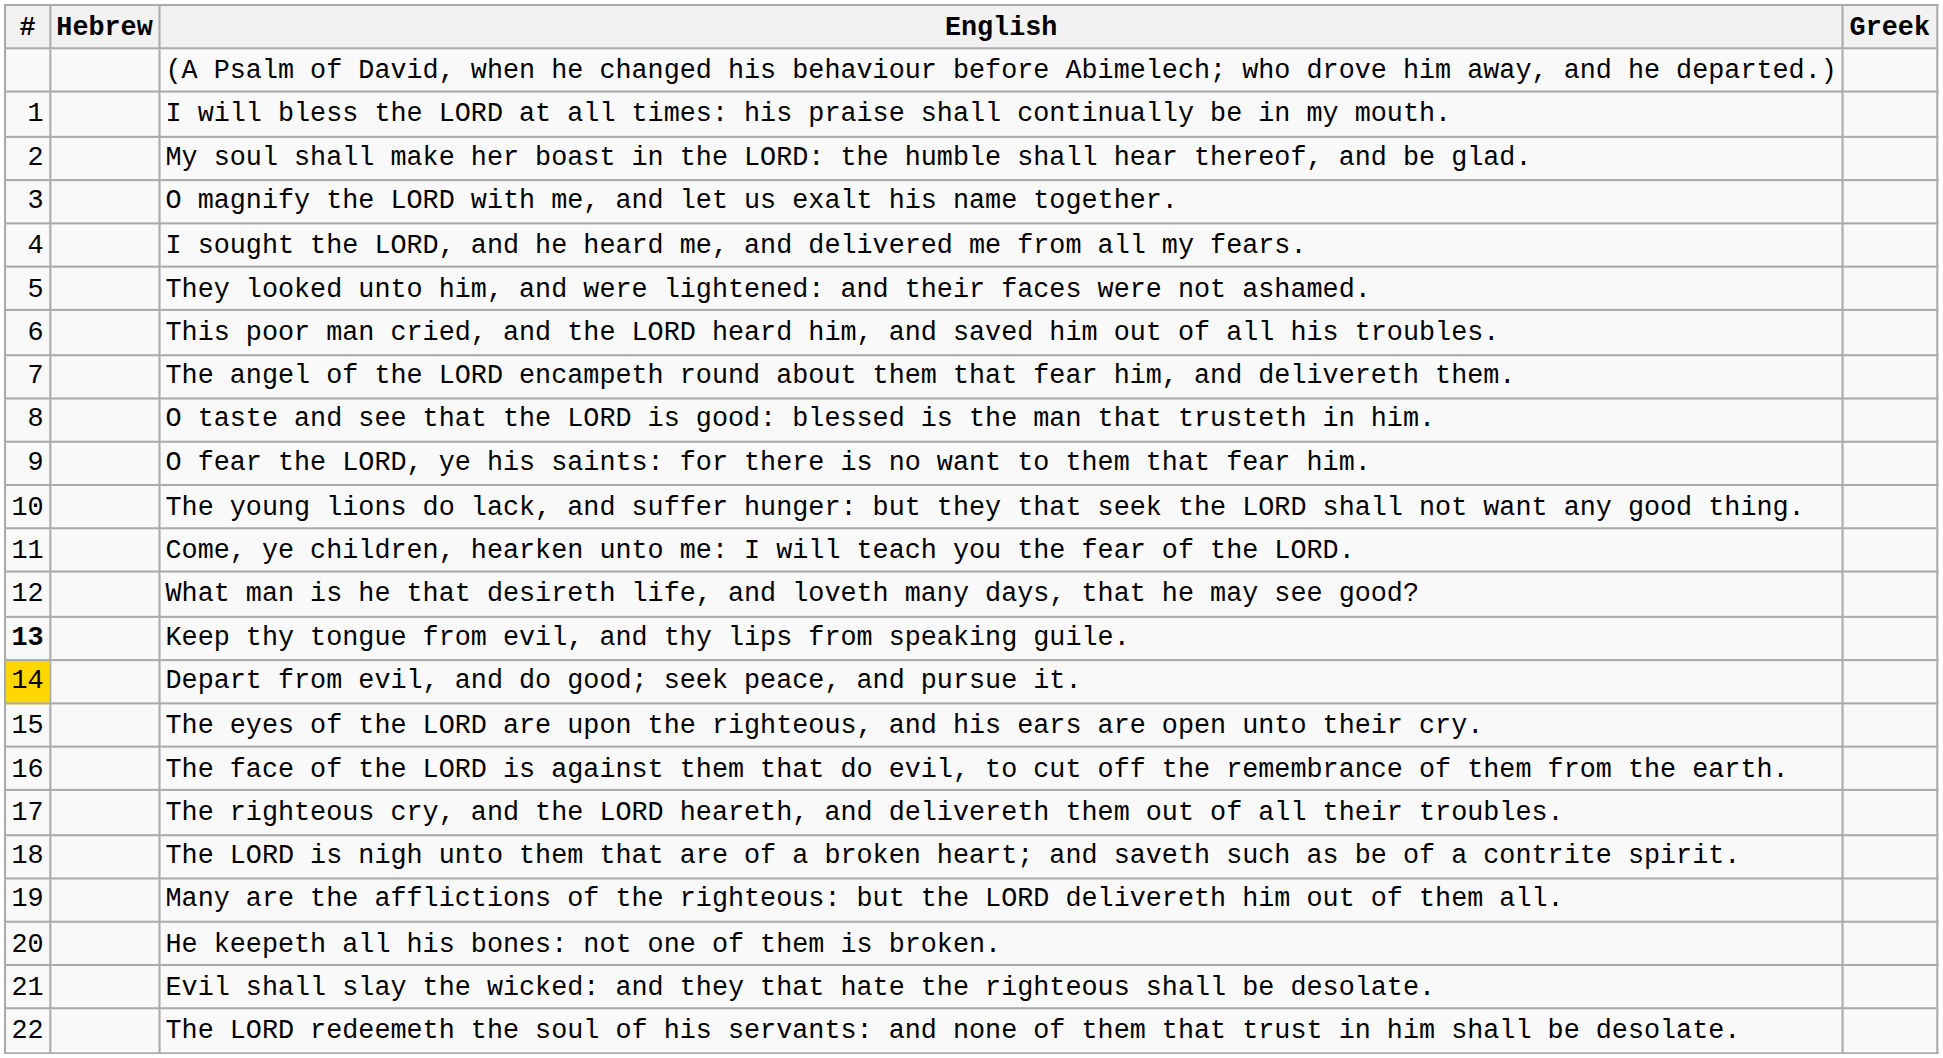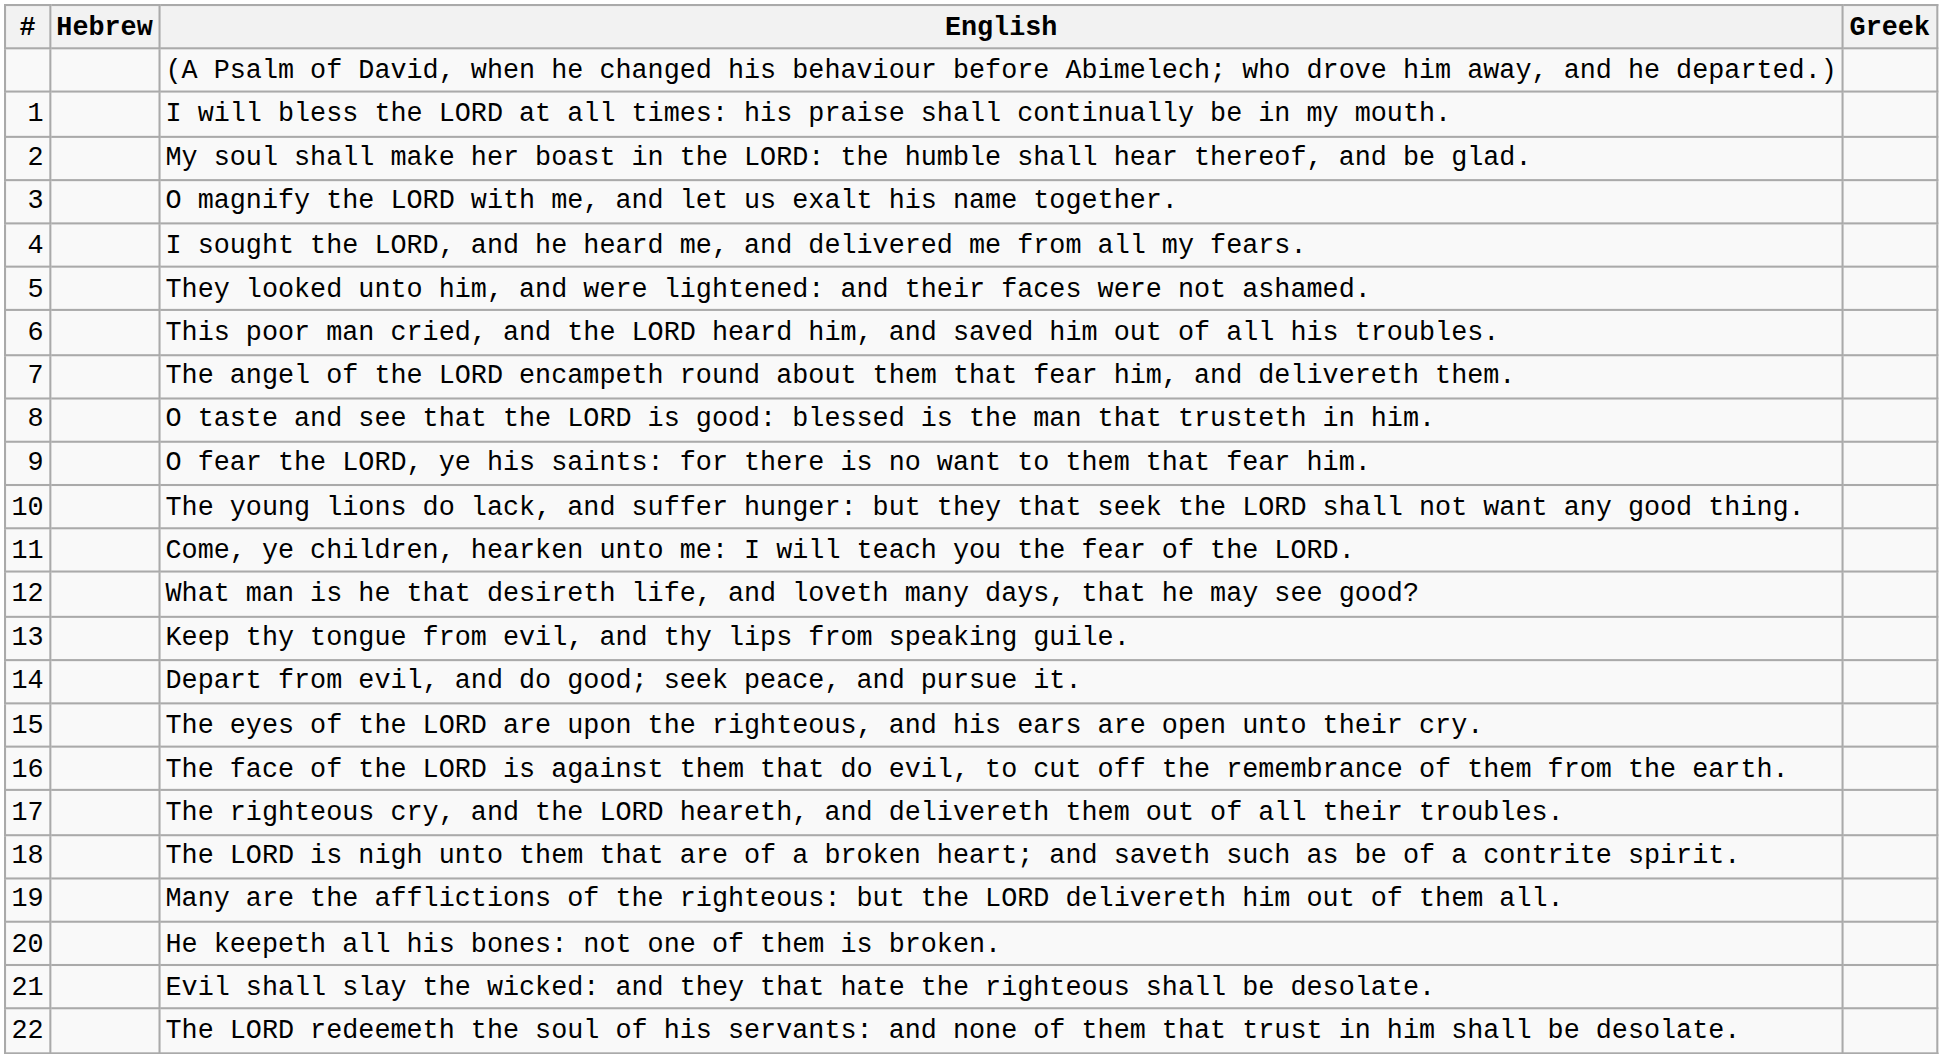Keep thy tongue from evil, and thy lips from speaking guile. | #: bold -> normal
Depart from evil, and do good; seek peace, and pursue it. | #: gold background -> no background
